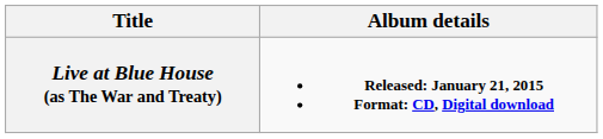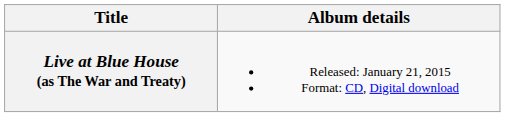Live at Blue House (as The War and Treaty) | Album details: bold -> normal
